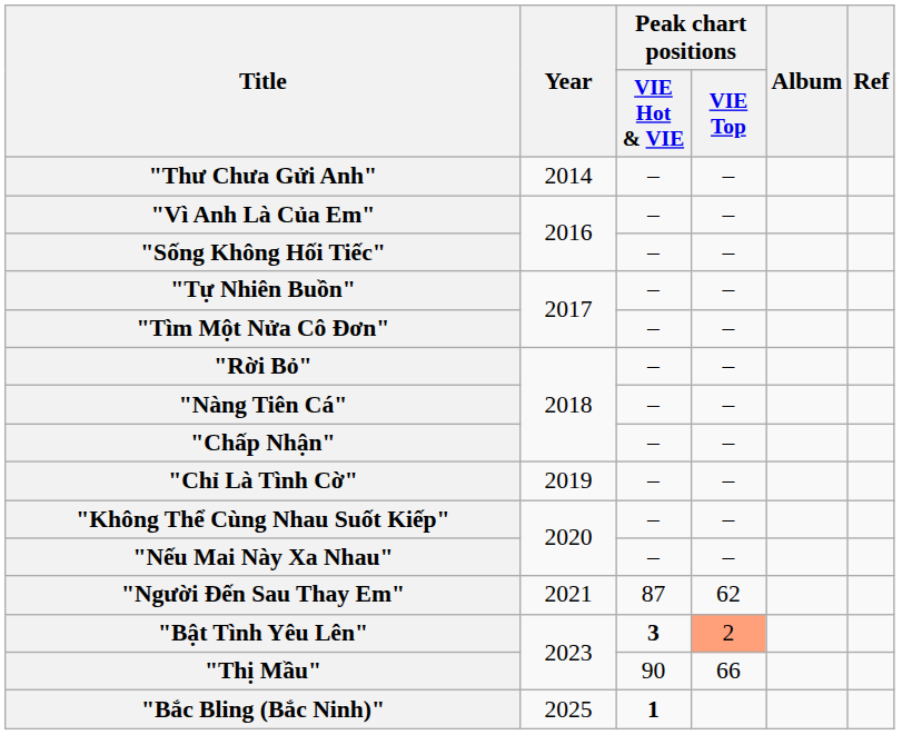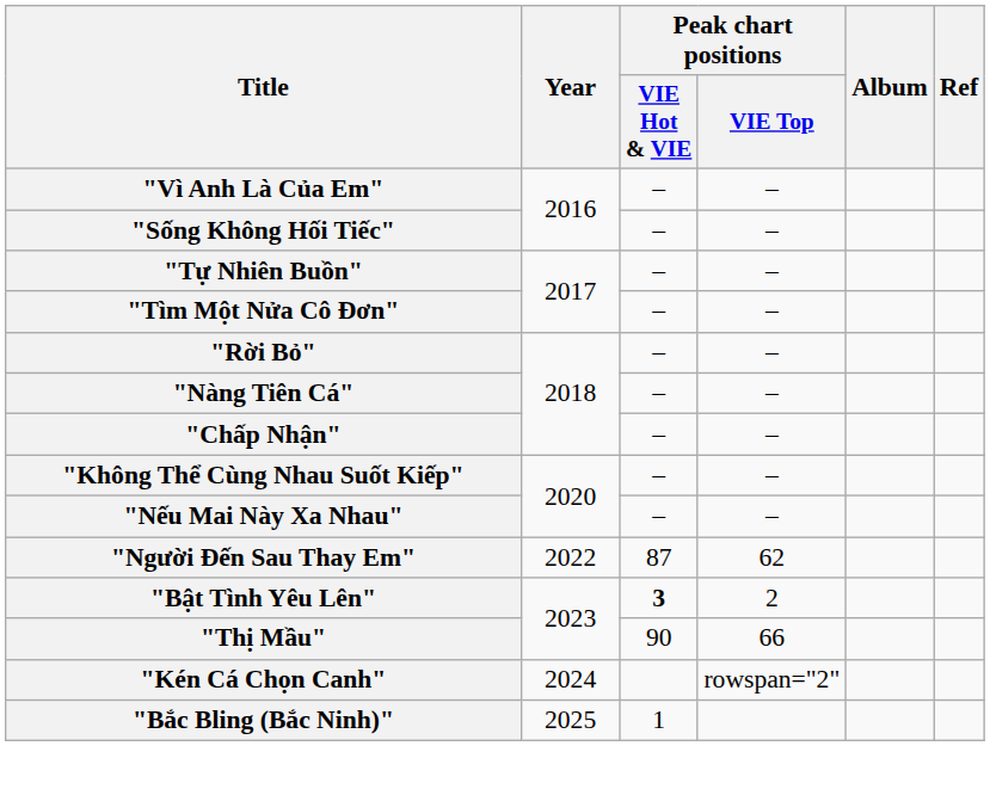- row: "Thư Chưa Gửi Anh" | 2014 | – | –
- row: "Chỉ Là Tình Cờ" | 2019 | – | –
"Người Đến Sau Thay Em" | Year: 2021 -> 2022
"Bật Tình Yêu Lên" | Peak chart positions / VIE Top: lightsalmon background -> no background
+ row: "Kén Cá Chọn Canh" | 2024 | rowspan="2"
"Bắc Bling (Bắc Ninh)" | Peak chart positions / VIE Hot & VIE: bold -> normal
